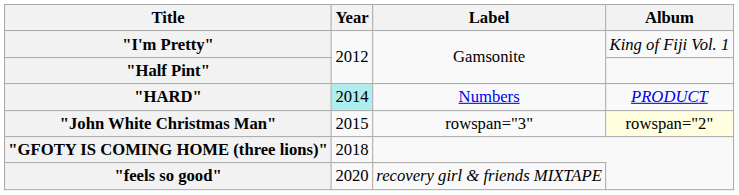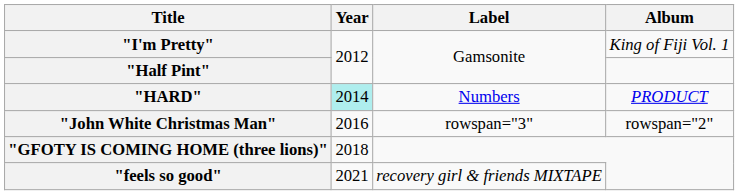"John White Christmas Man" | Year: 2015 -> 2016
"John White Christmas Man" | Album: lightyellow background -> no background
"feels so good" | Year: 2020 -> 2021
